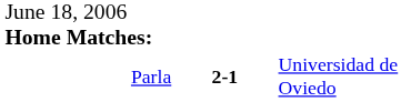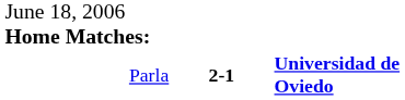Parla | column 3: normal -> bold
